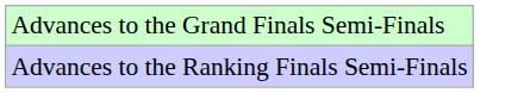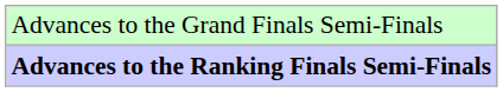row 2 | column 1: normal -> bold
